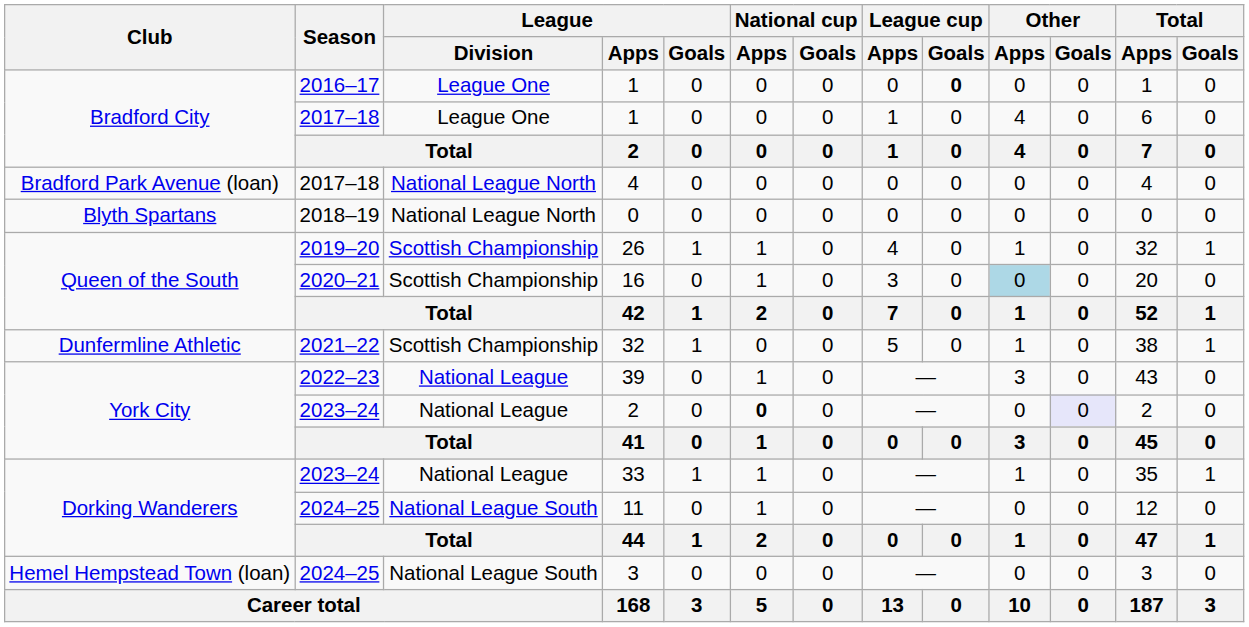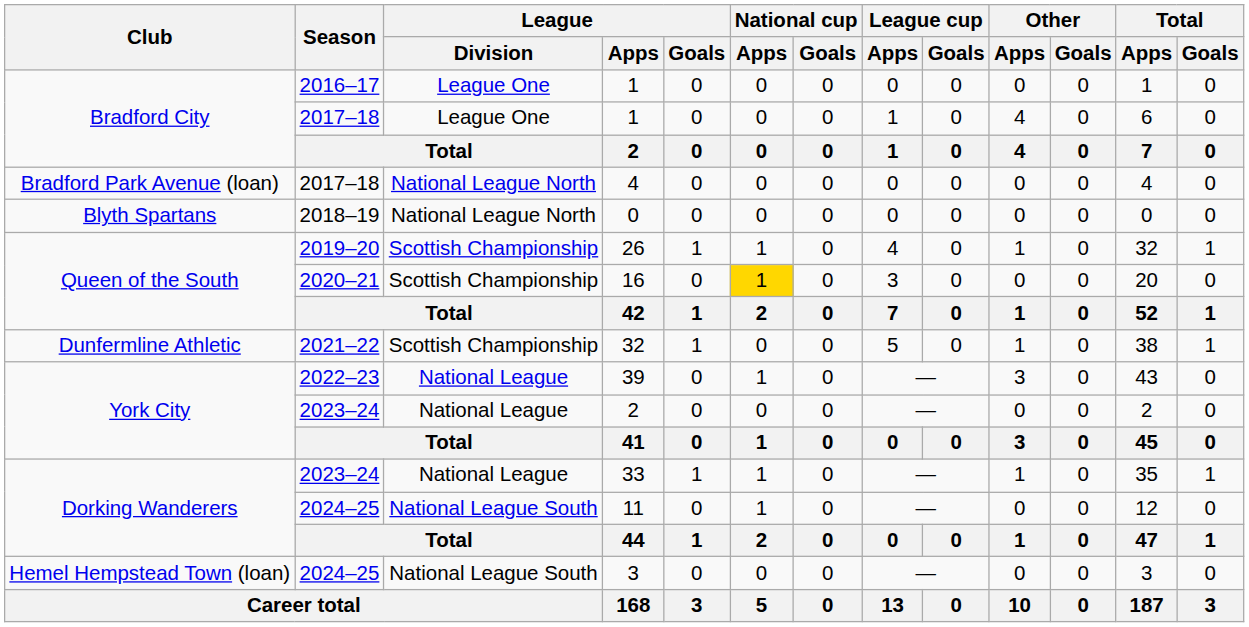2016–17 / 1 | League cup / Goals: bold -> normal
16 | National cup / Apps: no background -> gold background
16 | Other / Apps: lightblue background -> no background
2023–24 / 2 | National cup / Apps: bold -> normal
2023–24 / 2 | Other / Goals: lavender background -> no background
